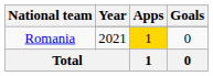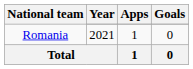2021 | Apps: gold background -> no background
